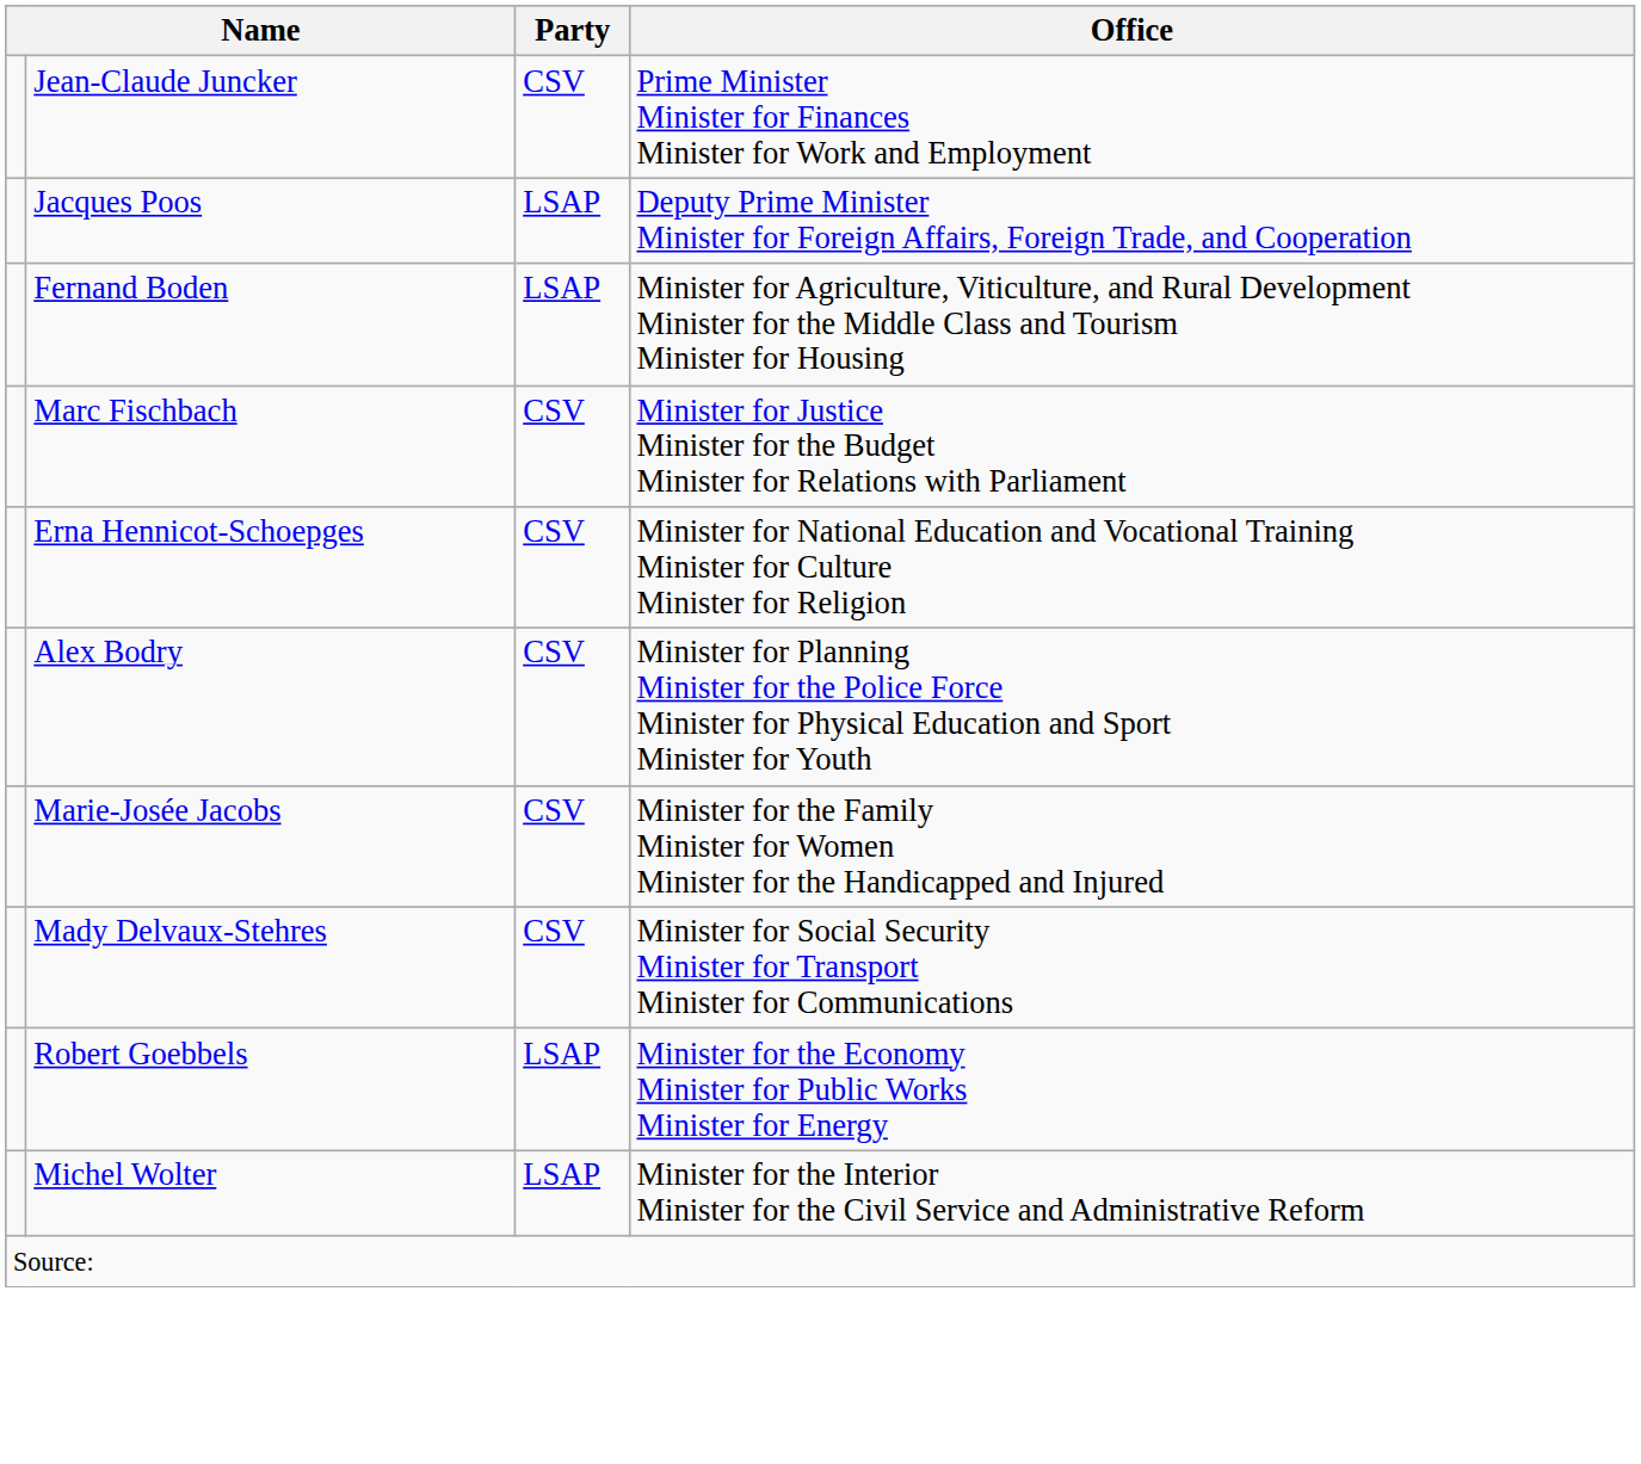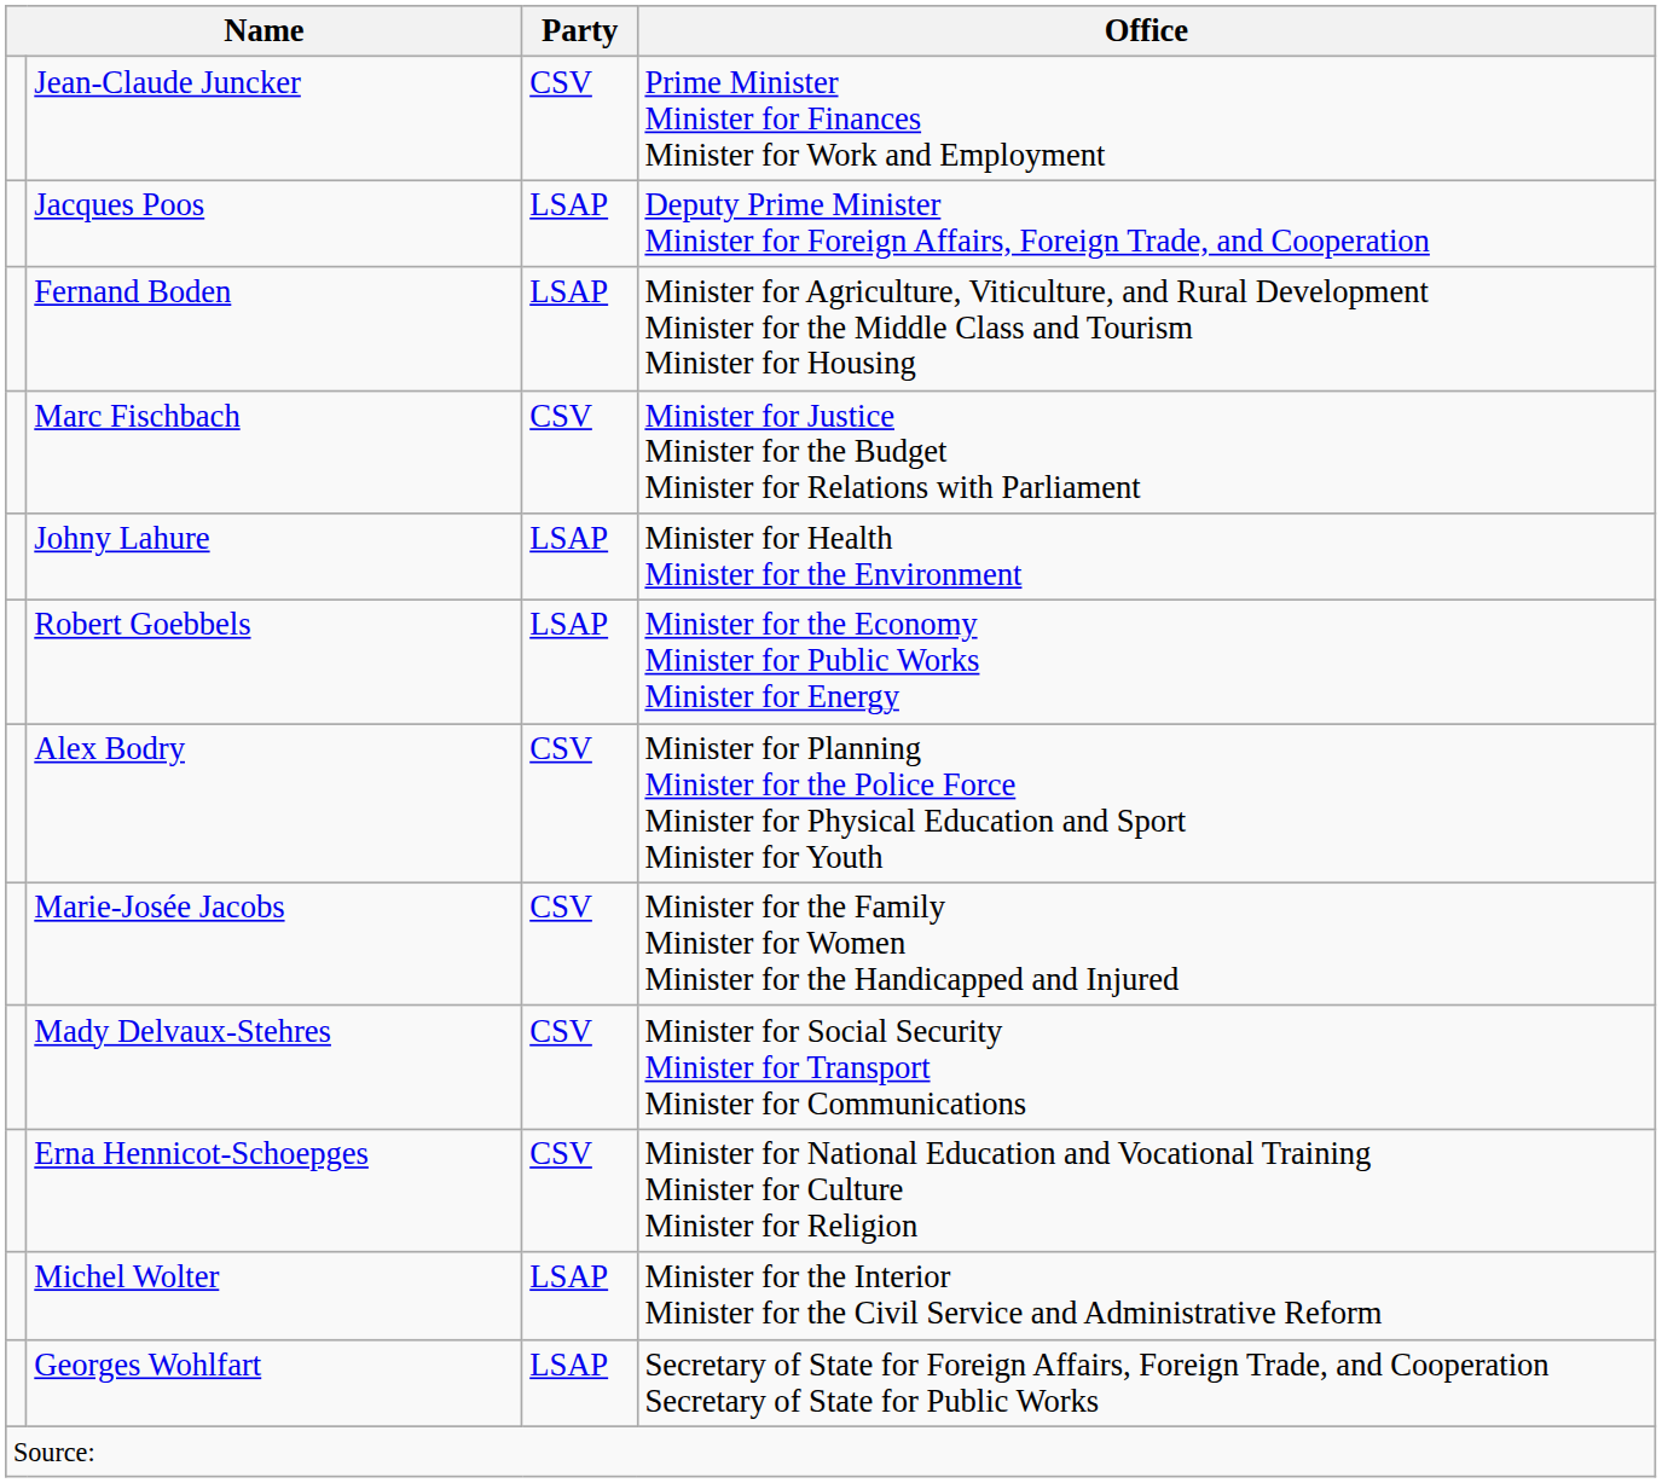+ row: Johny Lahure | LSAP | Minister for Health Minister for the Environment
rows swapped: Robert Goebbels <-> Erna Hennicot-Schoepges
+ row: Georges Wohlfart | LSAP | Secretary of State for Foreign Affairs, Foreign Trade, and Cooperation Secretary of State for Public Works
